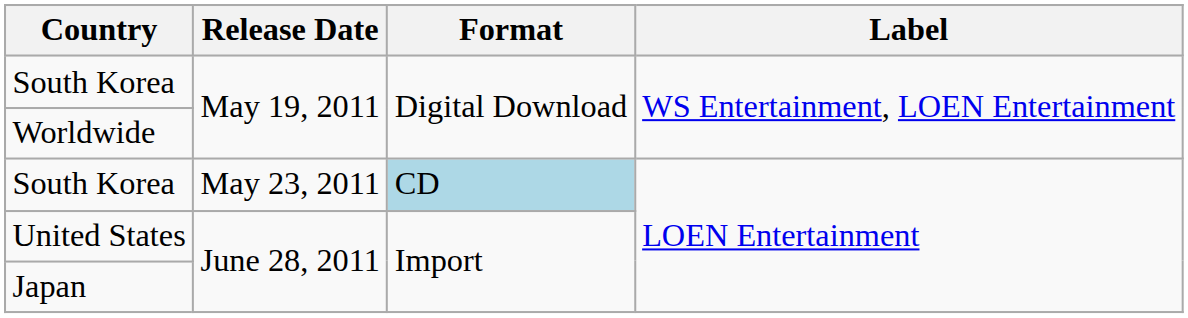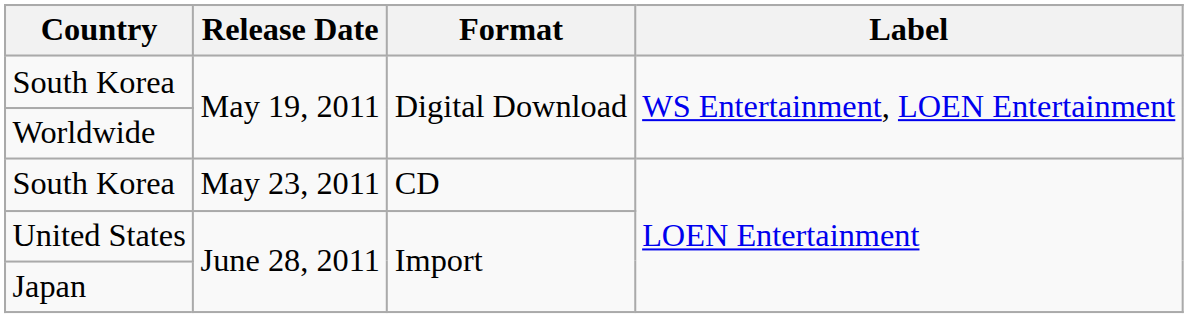South Korea / May 23, 2011 | Format: lightblue background -> no background
